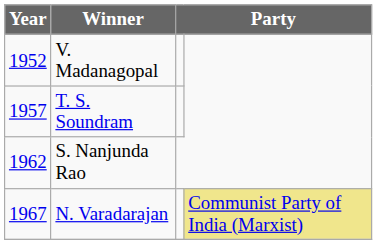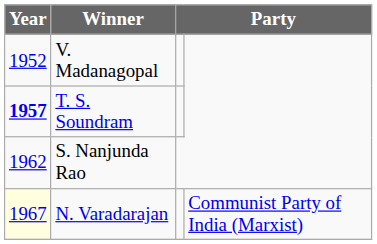T. S. Soundram | Year: normal -> bold
N. Varadarajan | Year: no background -> lightyellow background
N. Varadarajan | column 4: khaki background -> no background
